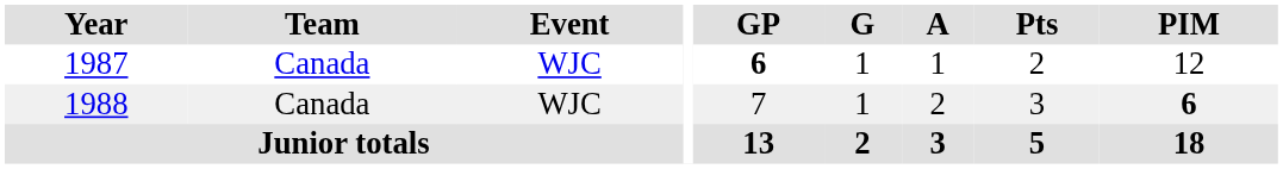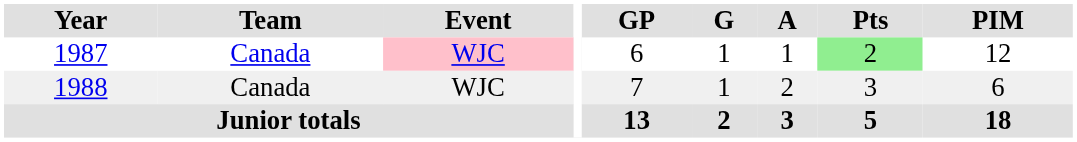1987 | Event: no background -> pink background
1987 | GP: bold -> normal
1987 | Pts: no background -> lightgreen background
1988 | PIM: bold -> normal
